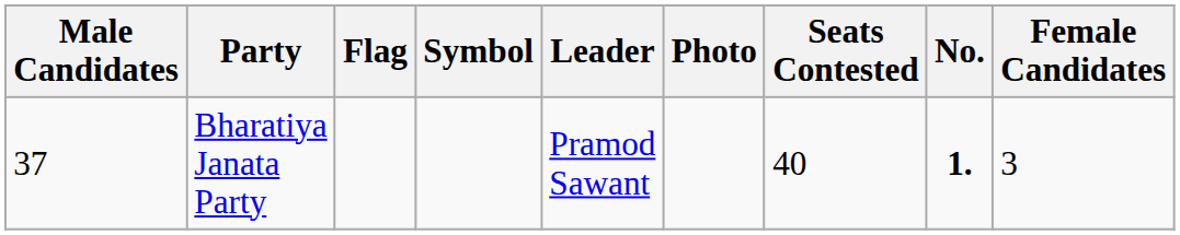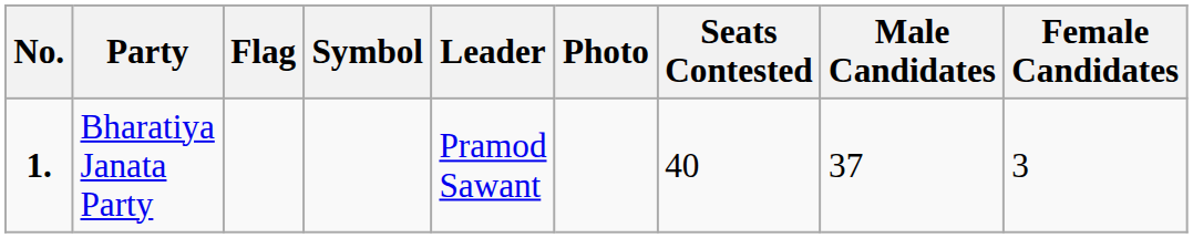columns swapped: No. <-> Male Candidates
